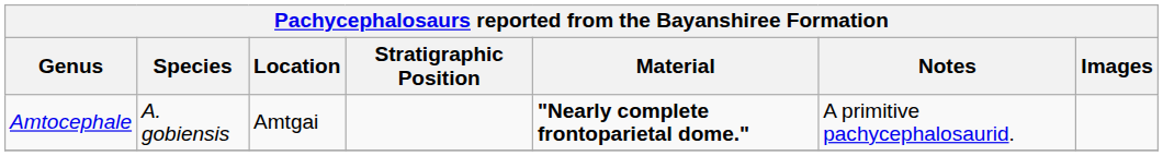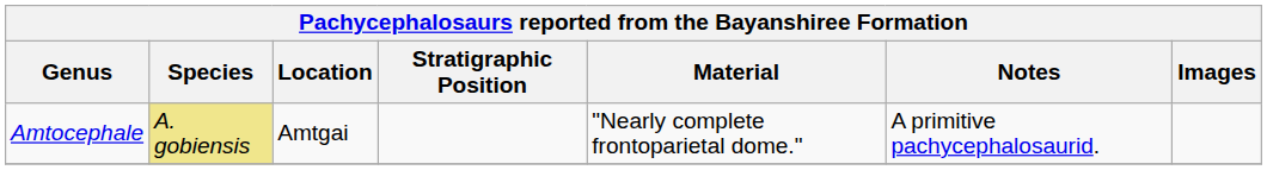Amtocephale | Species: no background -> khaki background
Amtocephale | Material: bold -> normal
